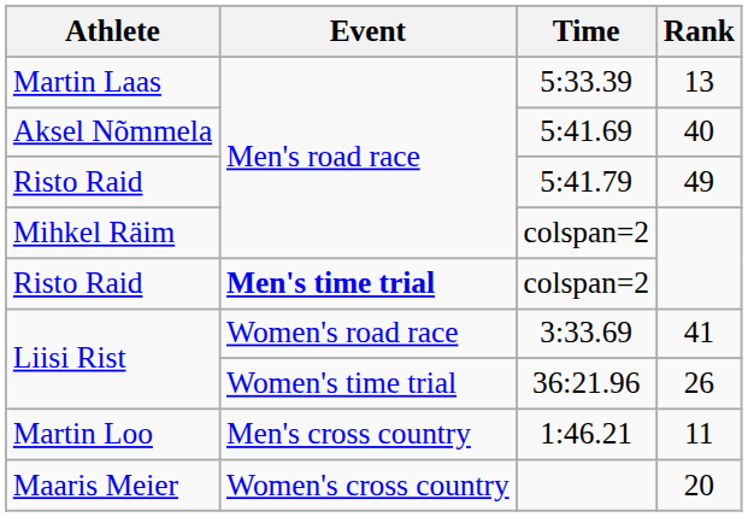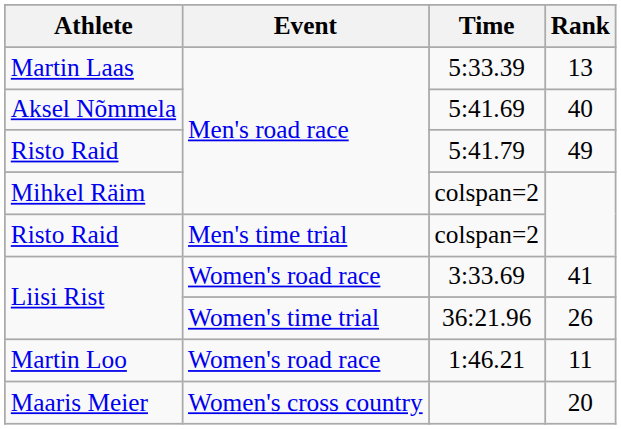Risto Raid / colspan=2 | Event: bold -> normal
1:46.21 | Event: Men's cross country -> Women's road race
